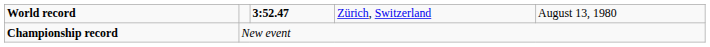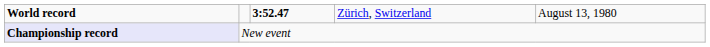Championship record | column 1: no background -> lavender background
